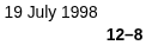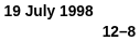19 July 1998 | column 1: normal -> bold
